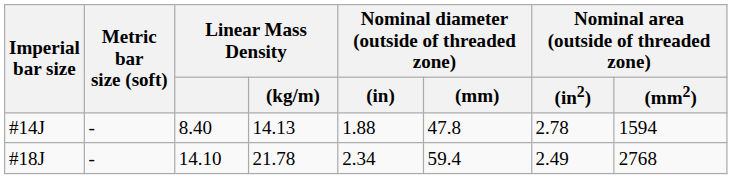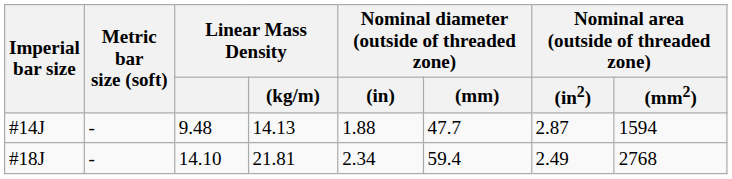#14J | Linear Mass Density: 8.40 -> 9.48
#14J | Nominal diameter (outside of threaded zone) / (mm): 47.8 -> 47.7
#14J | Nominal area (outside of threaded zone) / (in2): 2.78 -> 2.87
#18J | Linear Mass Density / (kg/m): 21.78 -> 21.81
